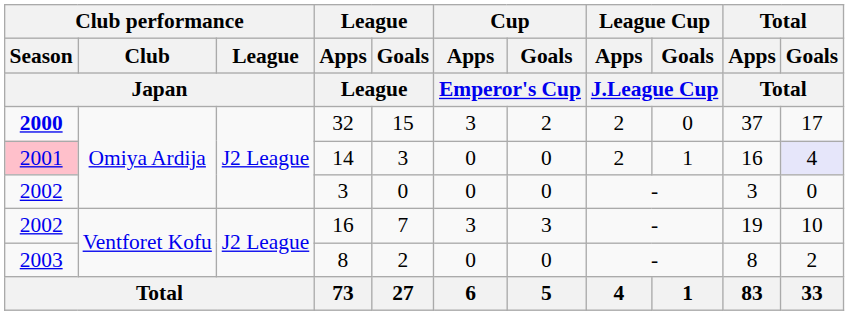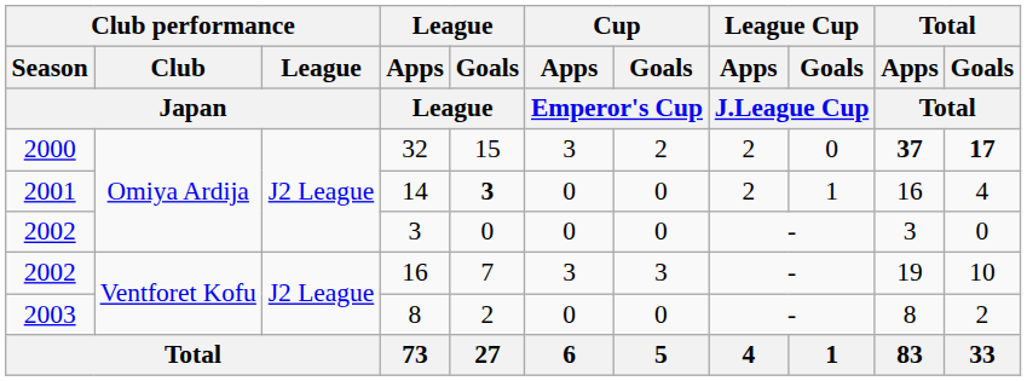32 | Club performance / Season / Japan: bold -> normal
32 | Total / Apps / Total: normal -> bold
32 | Total / Goals / Total: normal -> bold
14 | Club performance / Season / Japan: pink background -> no background
14 | League / Goals / League: normal -> bold
14 | Total / Goals / Total: lavender background -> no background
